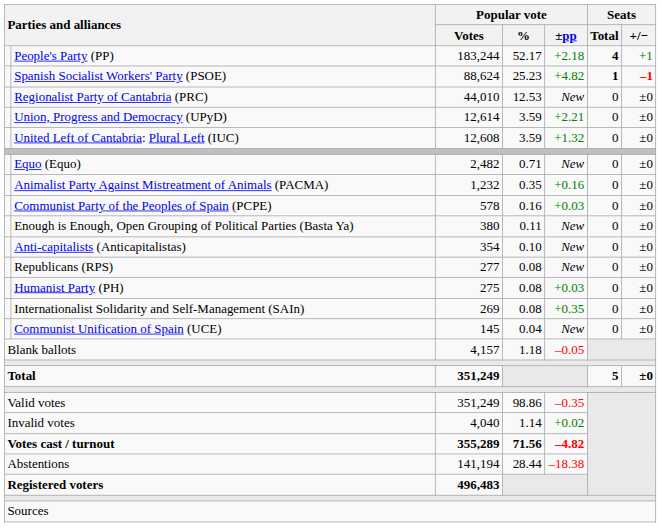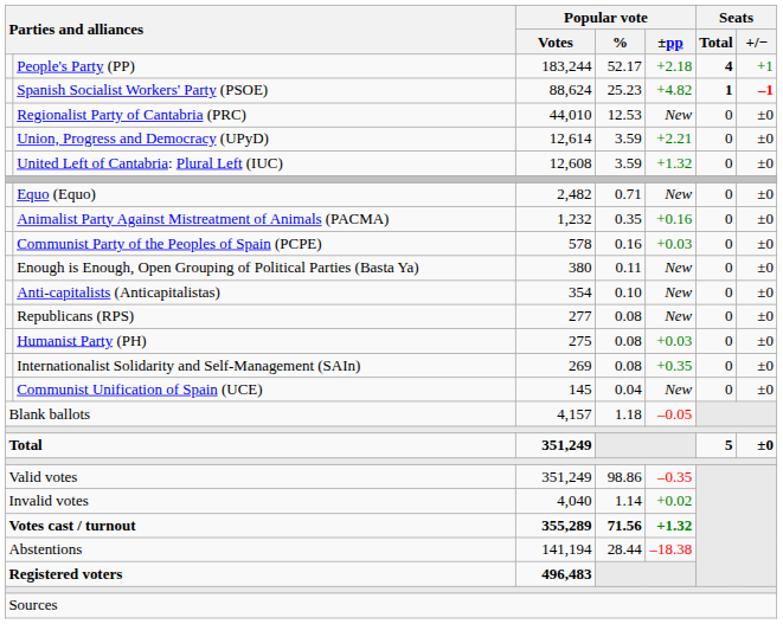Votes cast / turnout | Popular vote / ±pp: –4.82 -> +1.32
